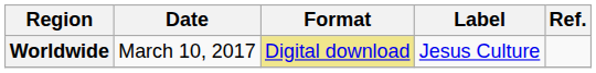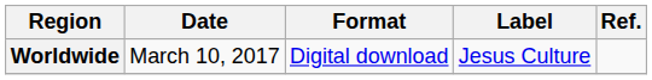Worldwide | Format: khaki background -> no background
